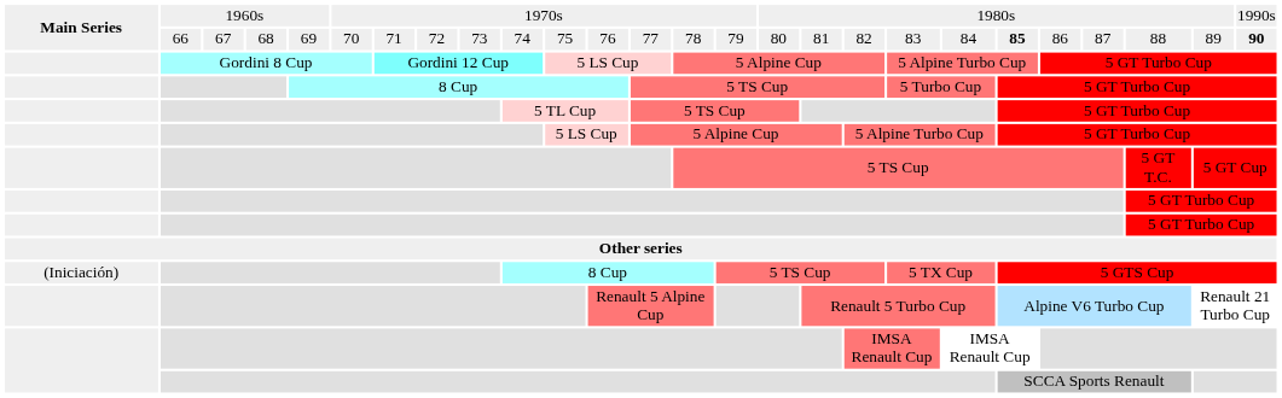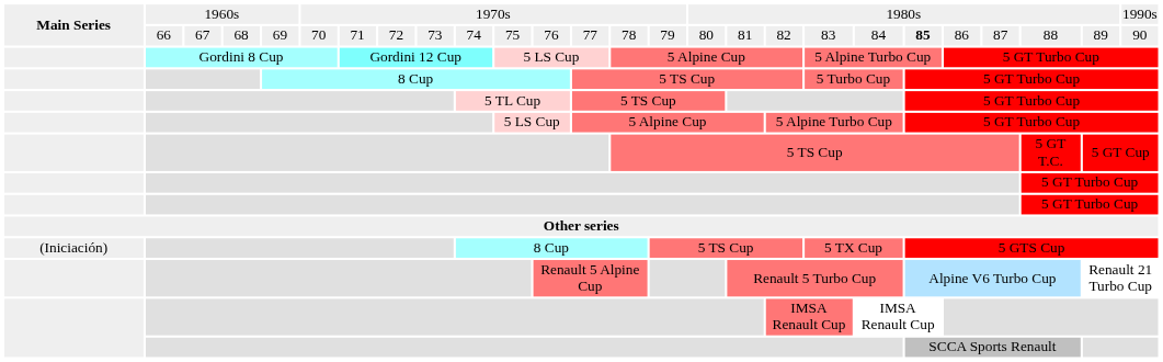Main Series / 66 | column 26: bold -> normal
